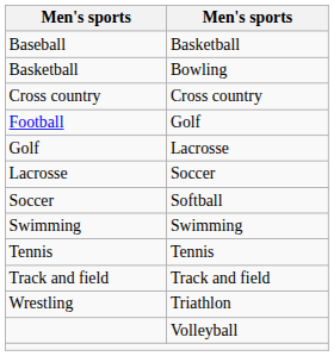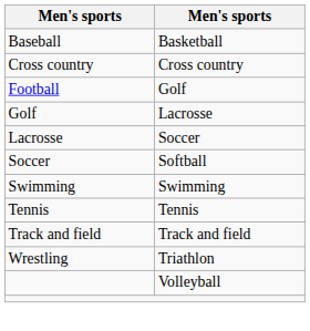- row: Basketball | Bowling
